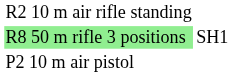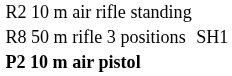R8 50 m rifle 3 positions | column 1: lightgreen background -> no background
P2 10 m air pistol | column 1: normal -> bold
